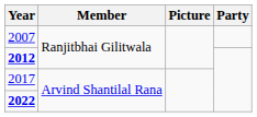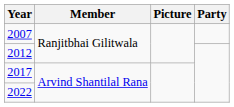2012 | Year: bold -> normal
2022 | Year: bold -> normal
